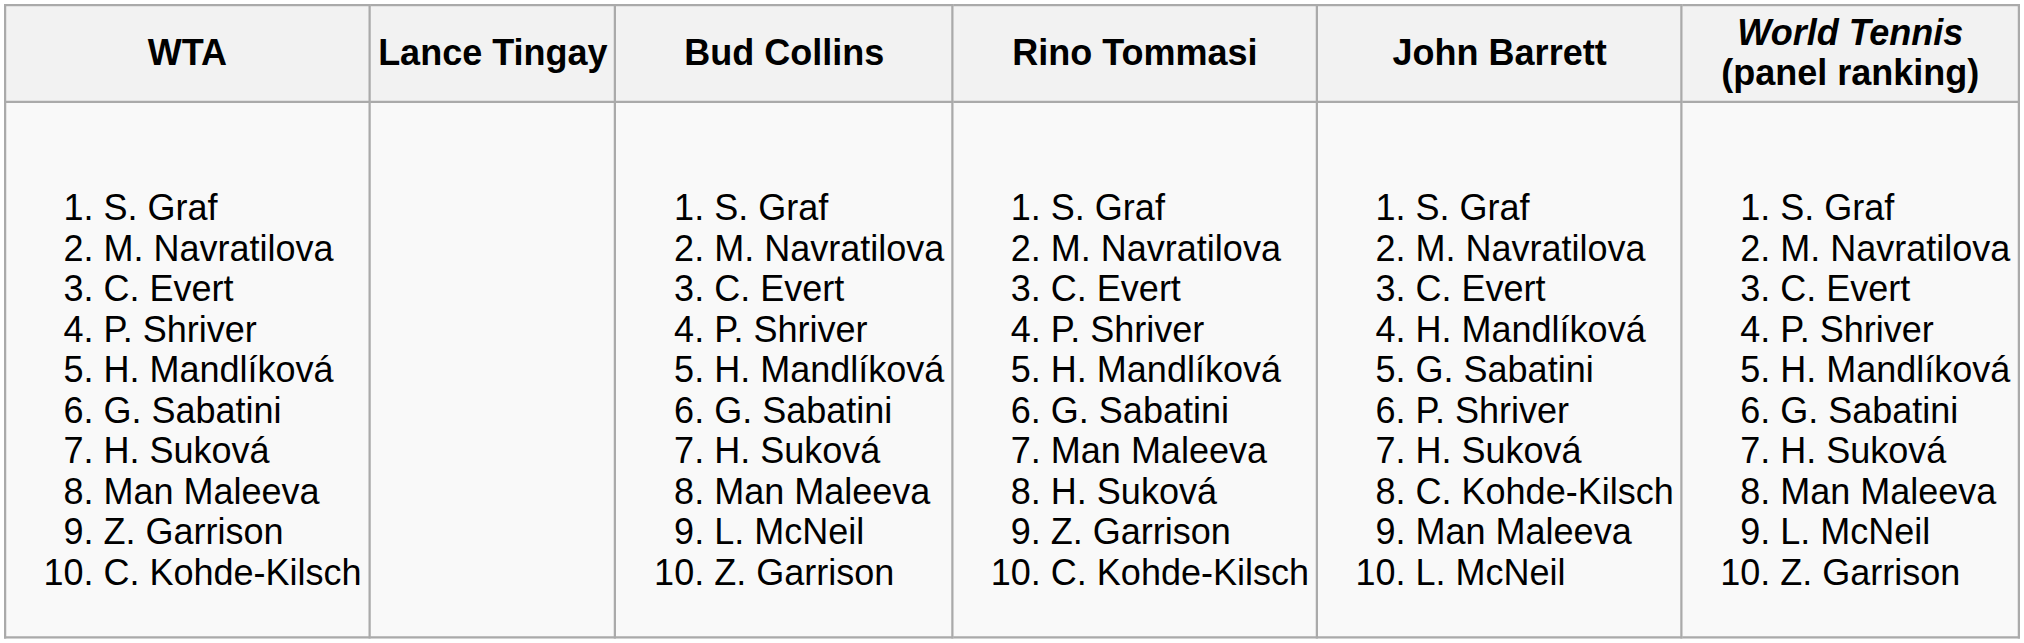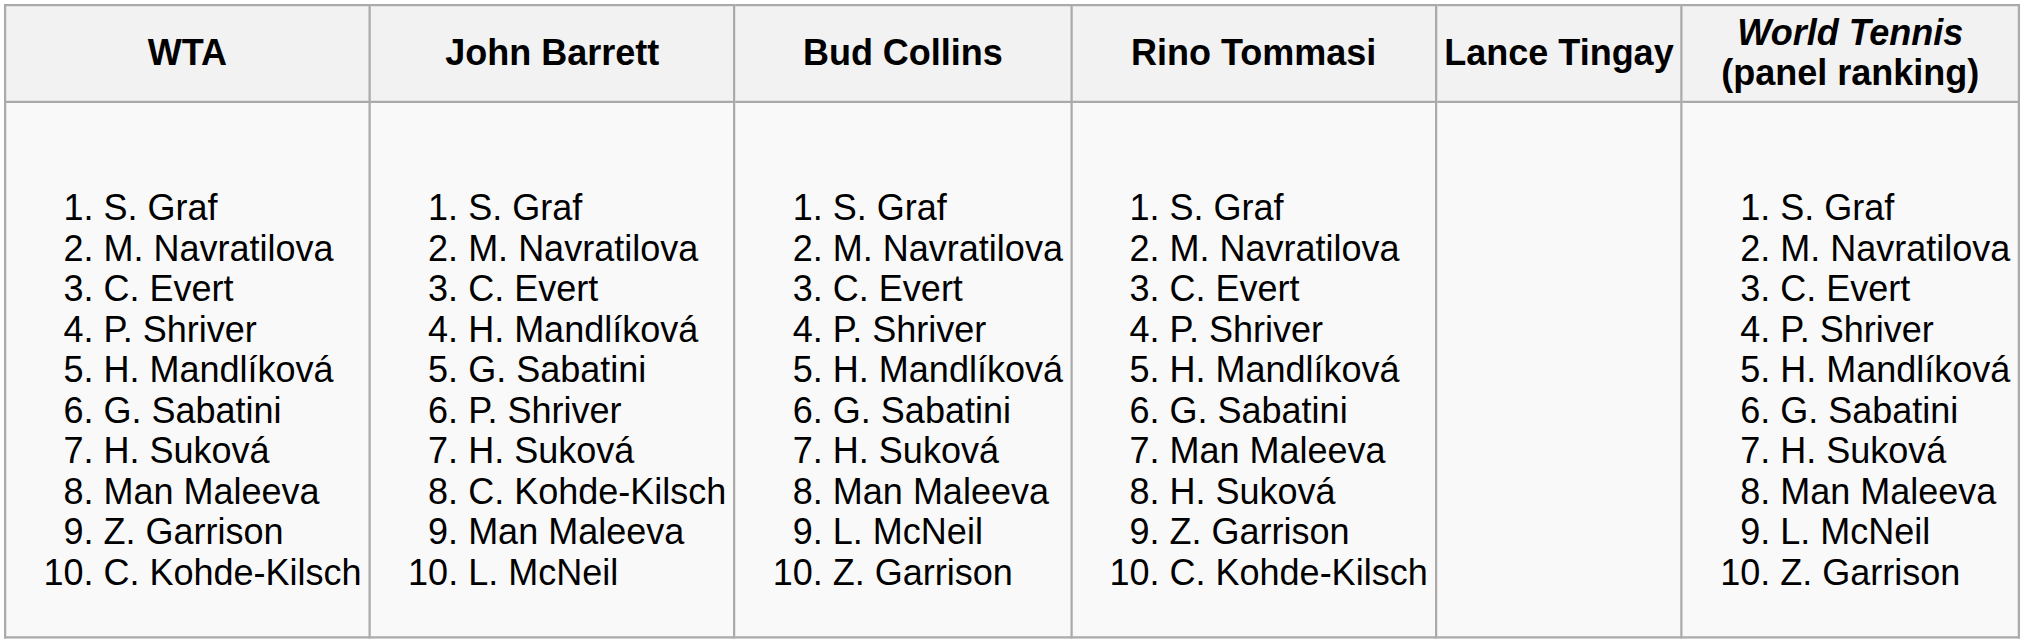columns swapped: Lance Tingay <-> John Barrett
